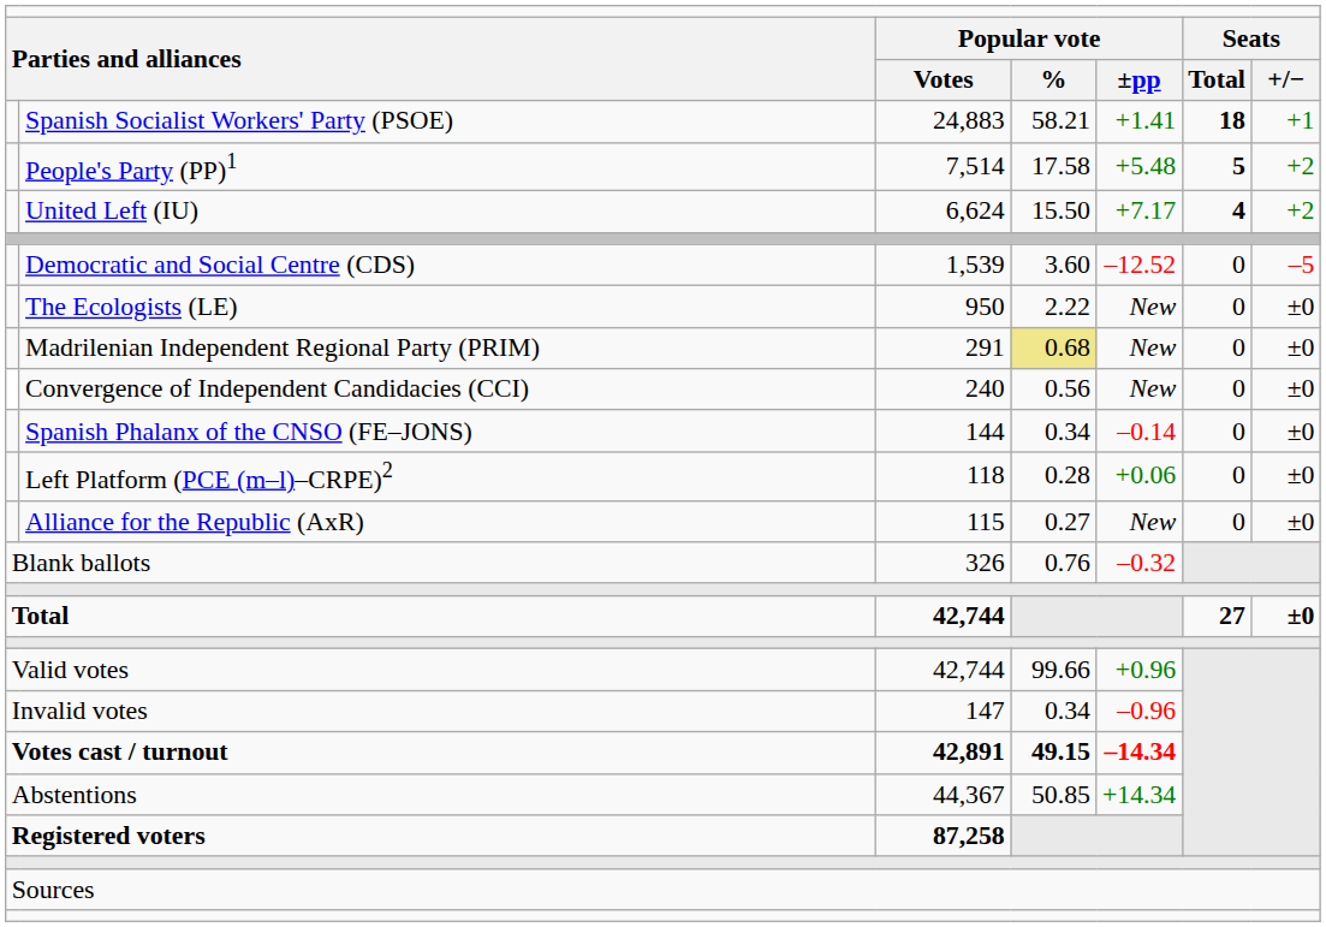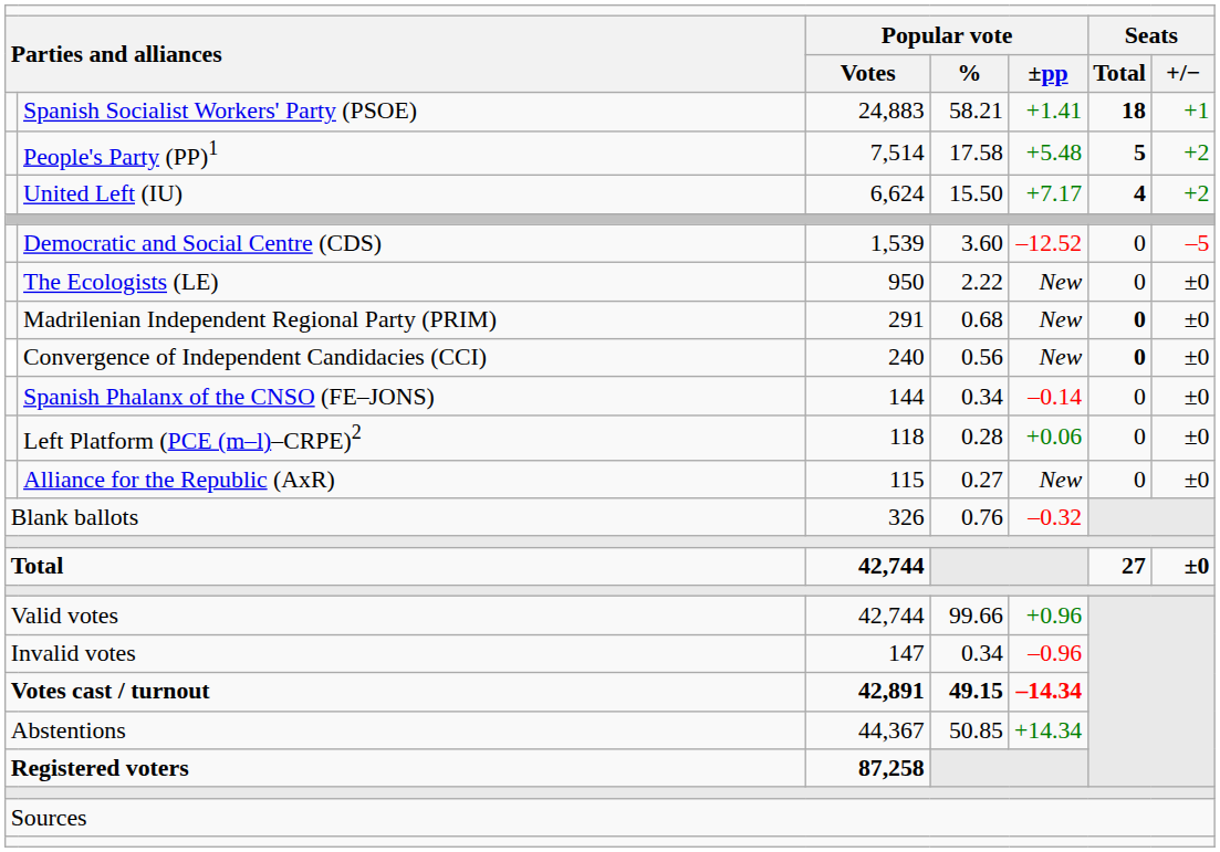Madrilenian Independent Regional Party (PRIM) | column 4: khaki background -> no background
Madrilenian Independent Regional Party (PRIM) | column 6: normal -> bold
Convergence of Independent Candidacies (CCI) | column 6: normal -> bold
